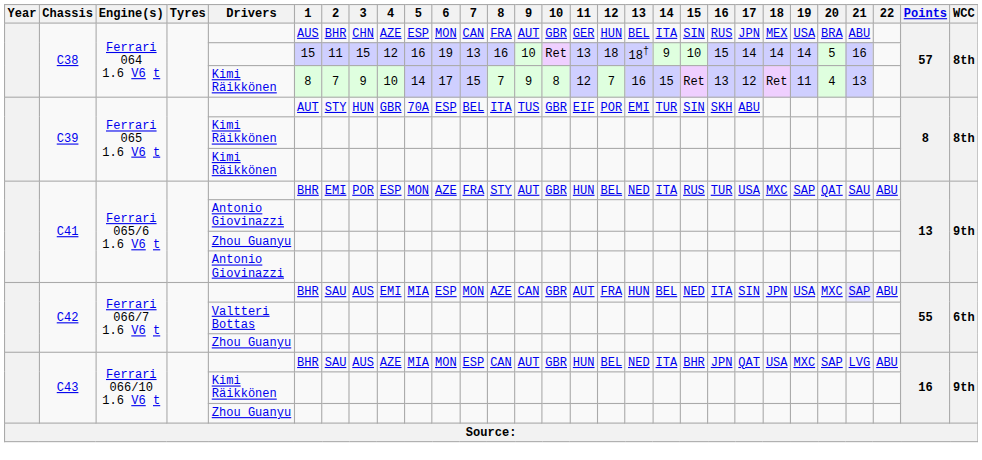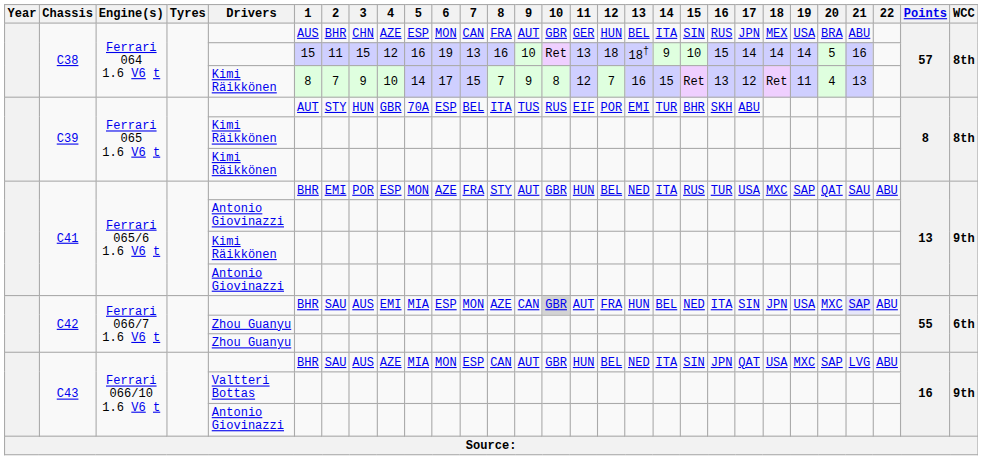row 5 | 10: GBR -> RUS
row 5 | 15: SIN -> BHR
row 10 | Drivers: Zhou Guanyu -> Kimi Räikkönen
row 12 | 10: no background -> lightgrey background
row 13 | Drivers: Valtteri Bottas -> Zhou Guanyu
row 15 | 15: BHR -> SIN
row 16 | Drivers: Kimi Räikkönen -> Valtteri Bottas
row 17 | Drivers: Zhou Guanyu -> Antonio Giovinazzi
